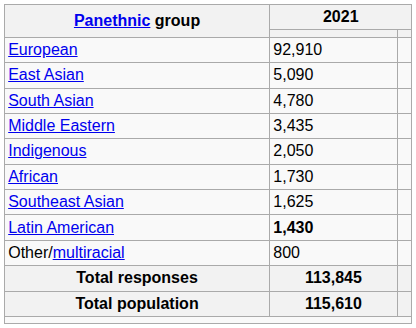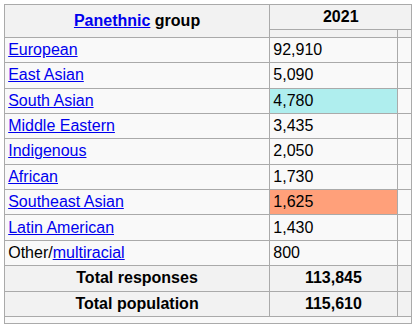South Asian | column 2: no background -> paleturquoise background
Southeast Asian | column 2: no background -> lightsalmon background
Latin American | column 2: bold -> normal
